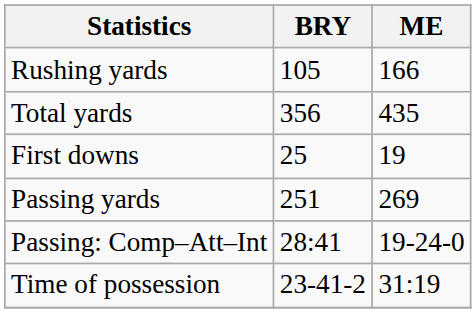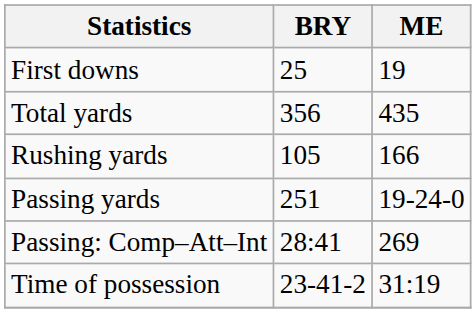rows swapped: First downs <-> Rushing yards
Passing yards | ME: 269 -> 19-24-0
Passing: Comp–Att–Int | ME: 19-24-0 -> 269
